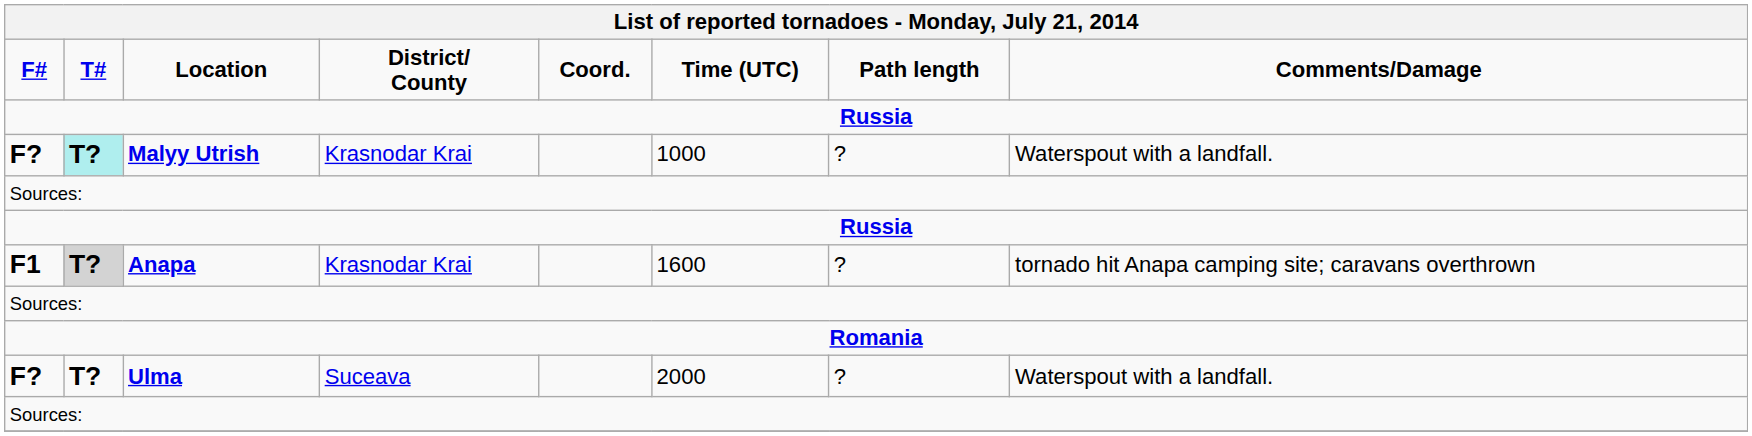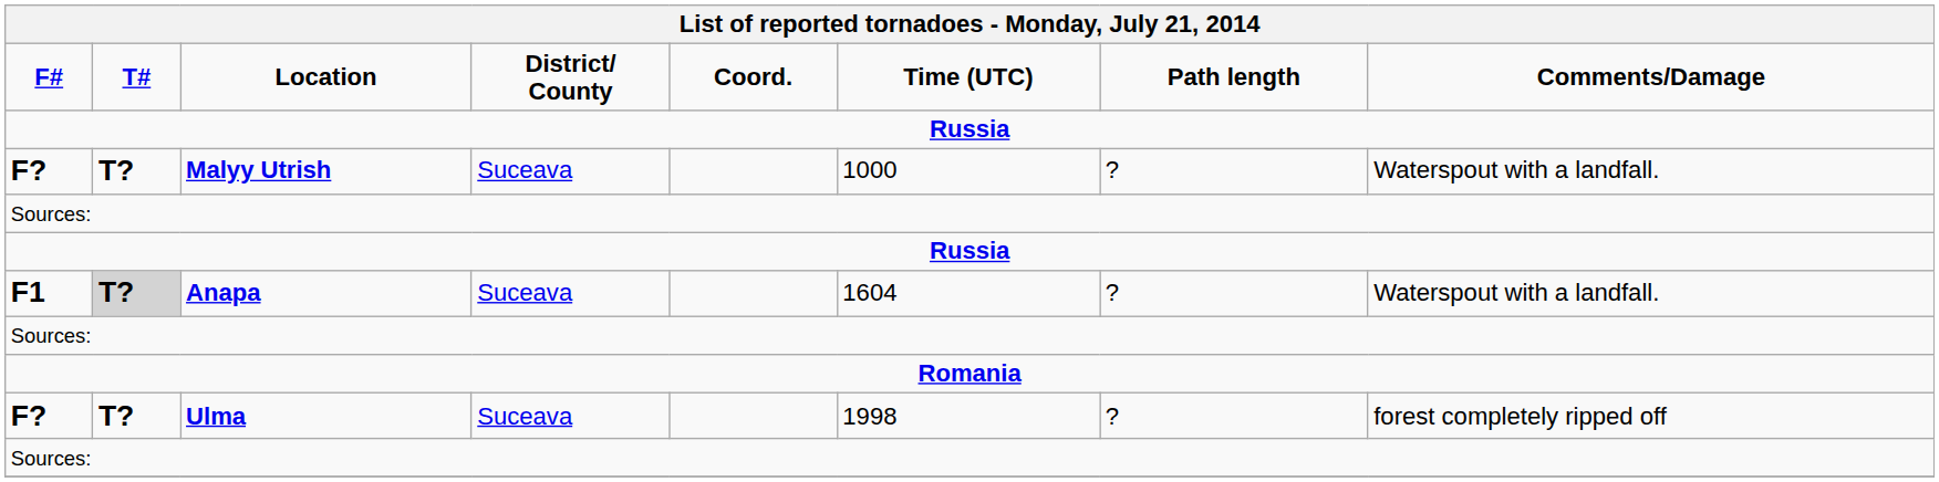Malyy Utrish | T#: paleturquoise background -> no background
Malyy Utrish | District/ County: Krasnodar Krai -> Suceava
Anapa | District/ County: Krasnodar Krai -> Suceava
Anapa | Time (UTC): 1600 -> 1604
Anapa | Comments/Damage: tornado hit Anapa camping site; caravans overthrown -> Waterspout with a landfall.
Ulma | Time (UTC): 2000 -> 1998
Ulma | Comments/Damage: Waterspout with a landfall. -> forest completely ripped off
